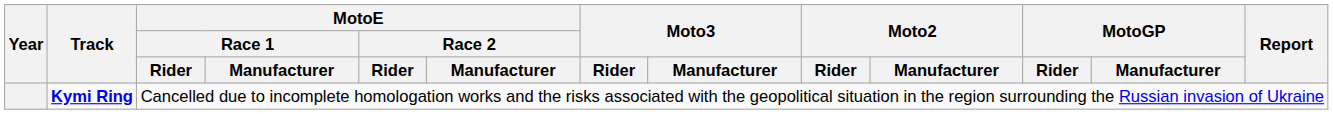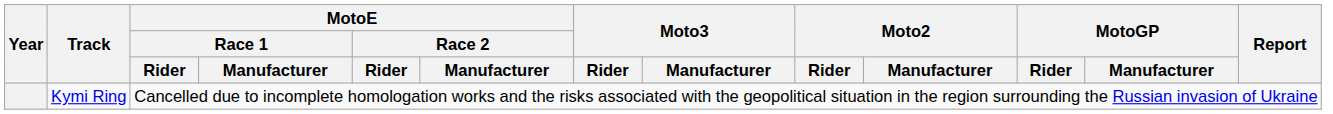Kymi Ring | Track: bold -> normal
